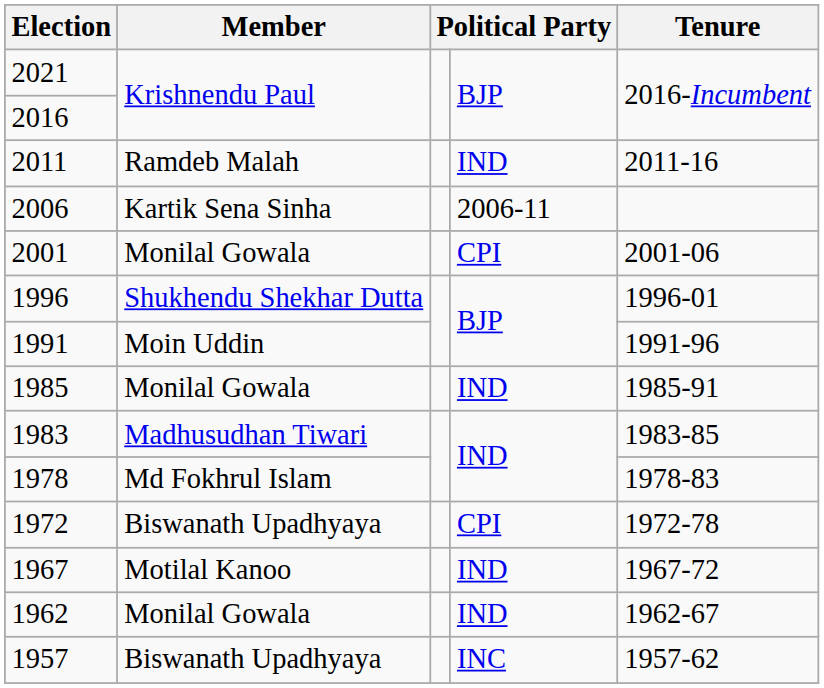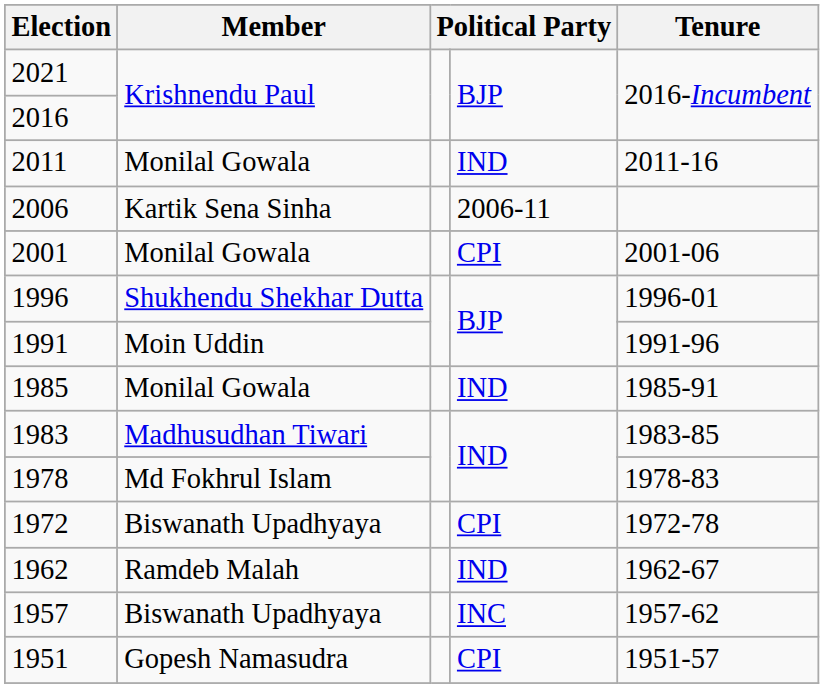2011 | Member: Ramdeb Malah -> Monilal Gowala
- row: 1967 | Motilal Kanoo | IND | 1967-72
1962 | Member: Monilal Gowala -> Ramdeb Malah
+ row: 1951 | Gopesh Namasudra | CPI | 1951-57
